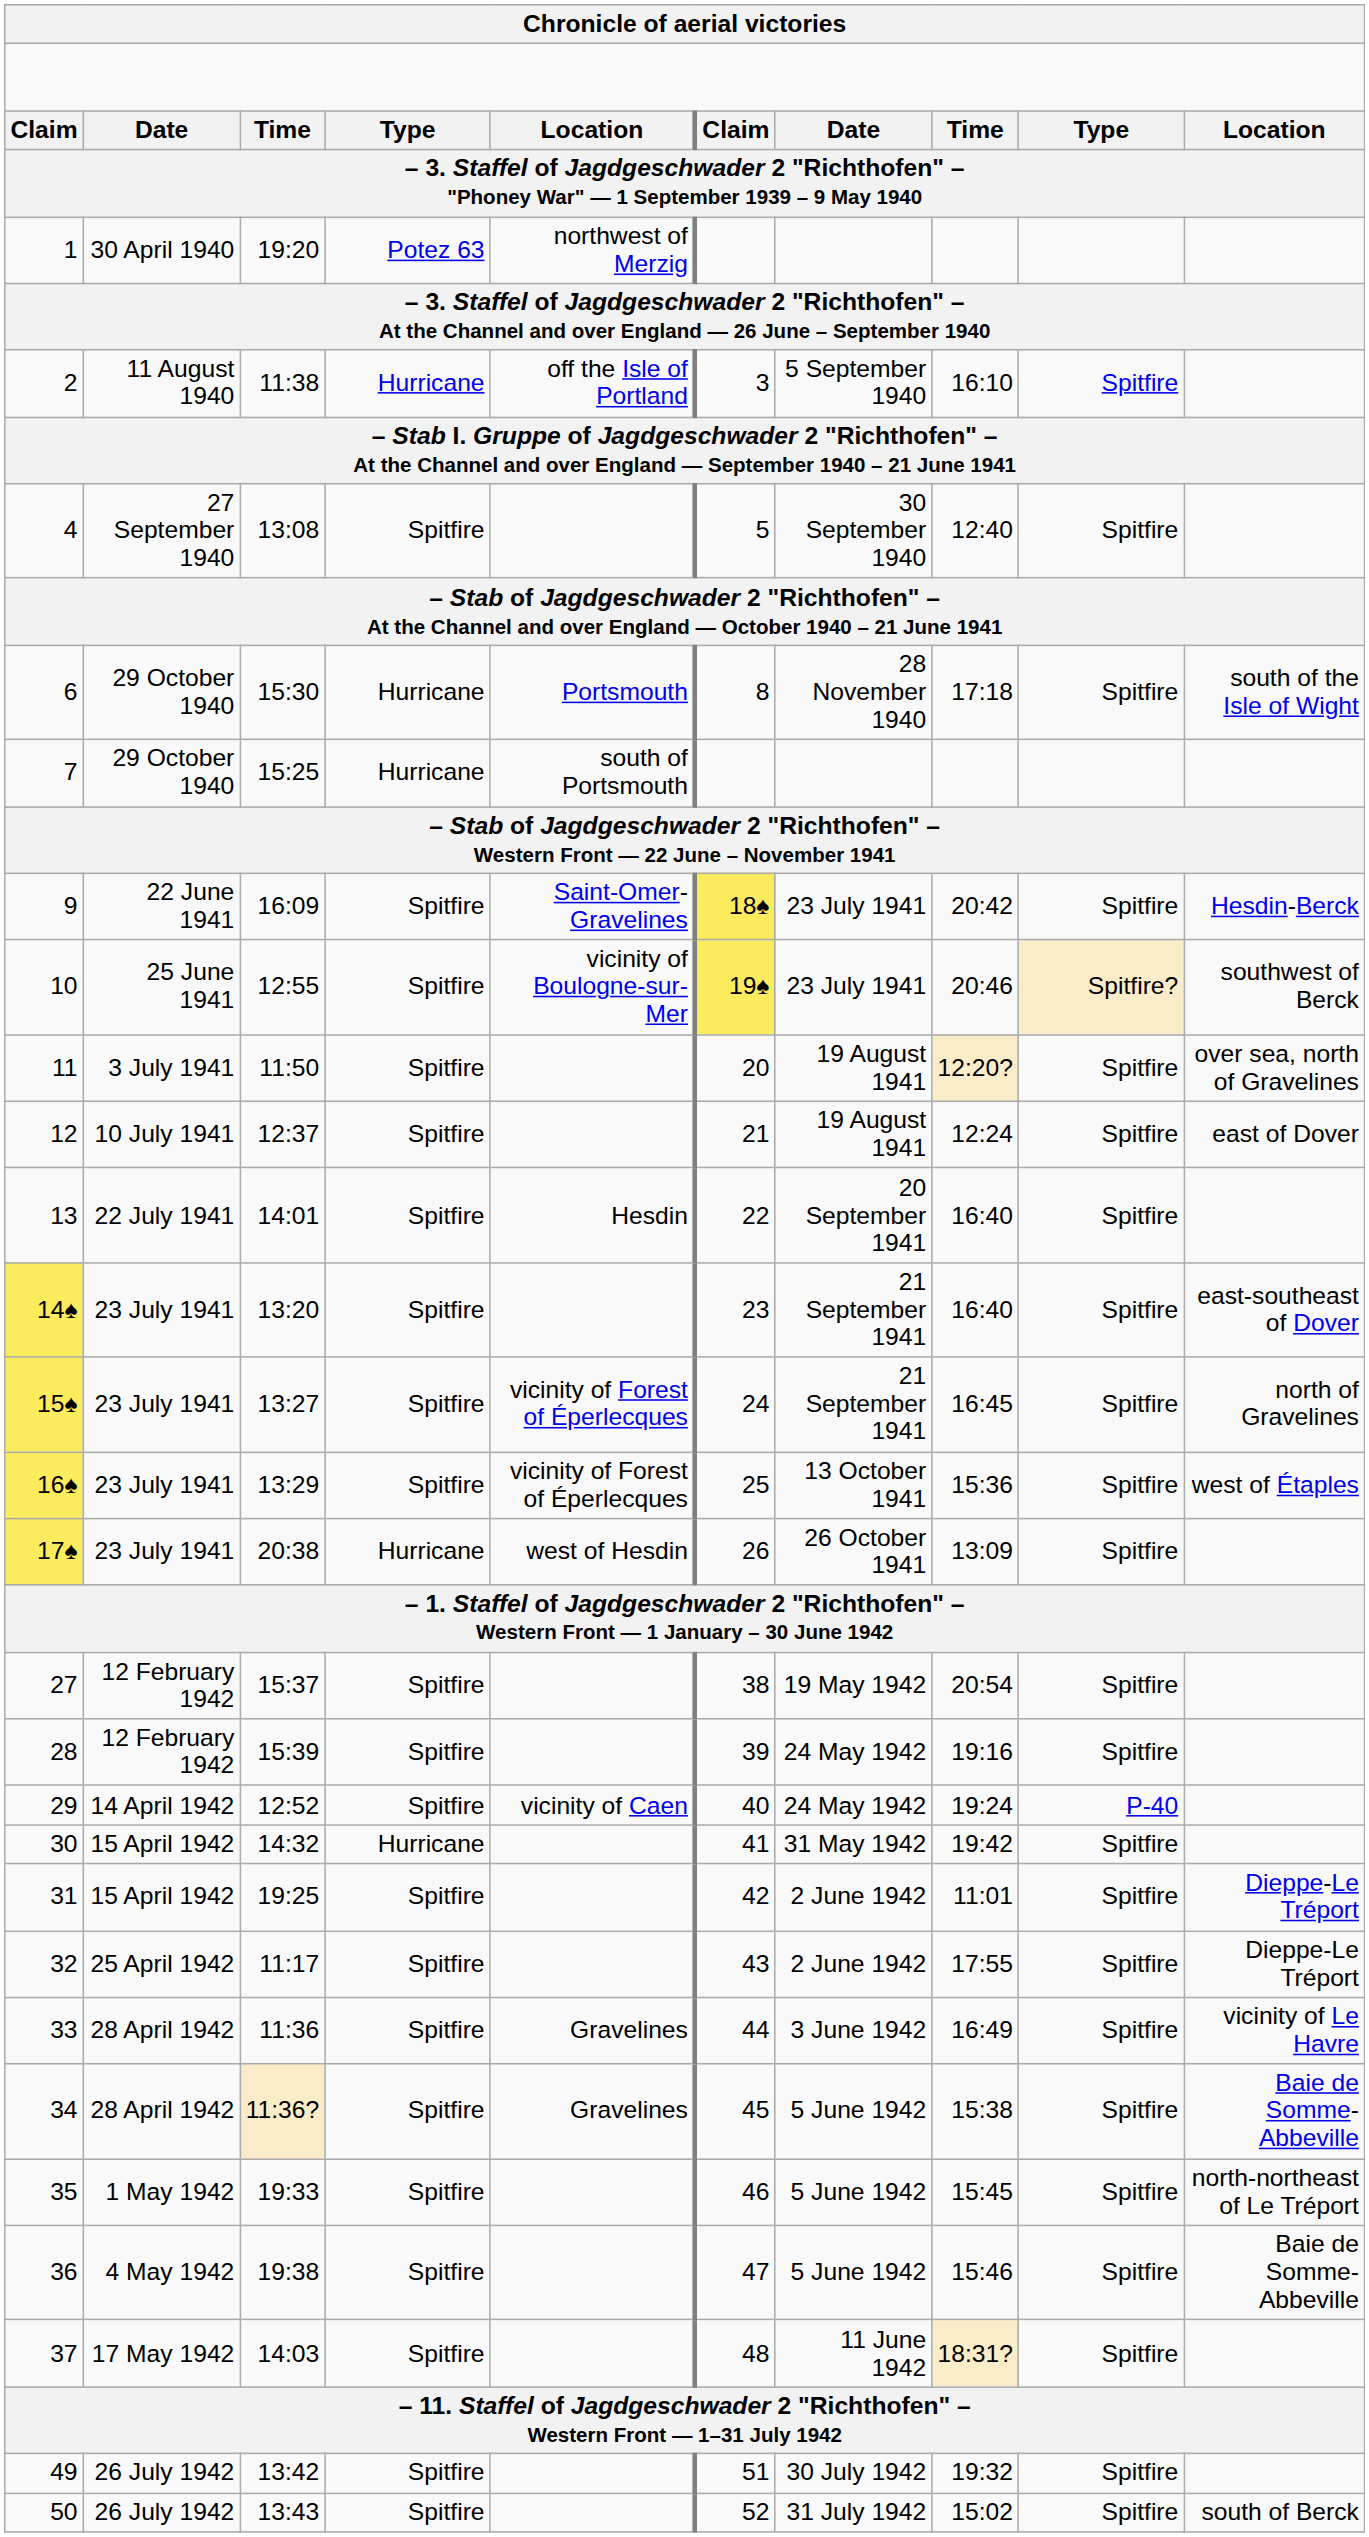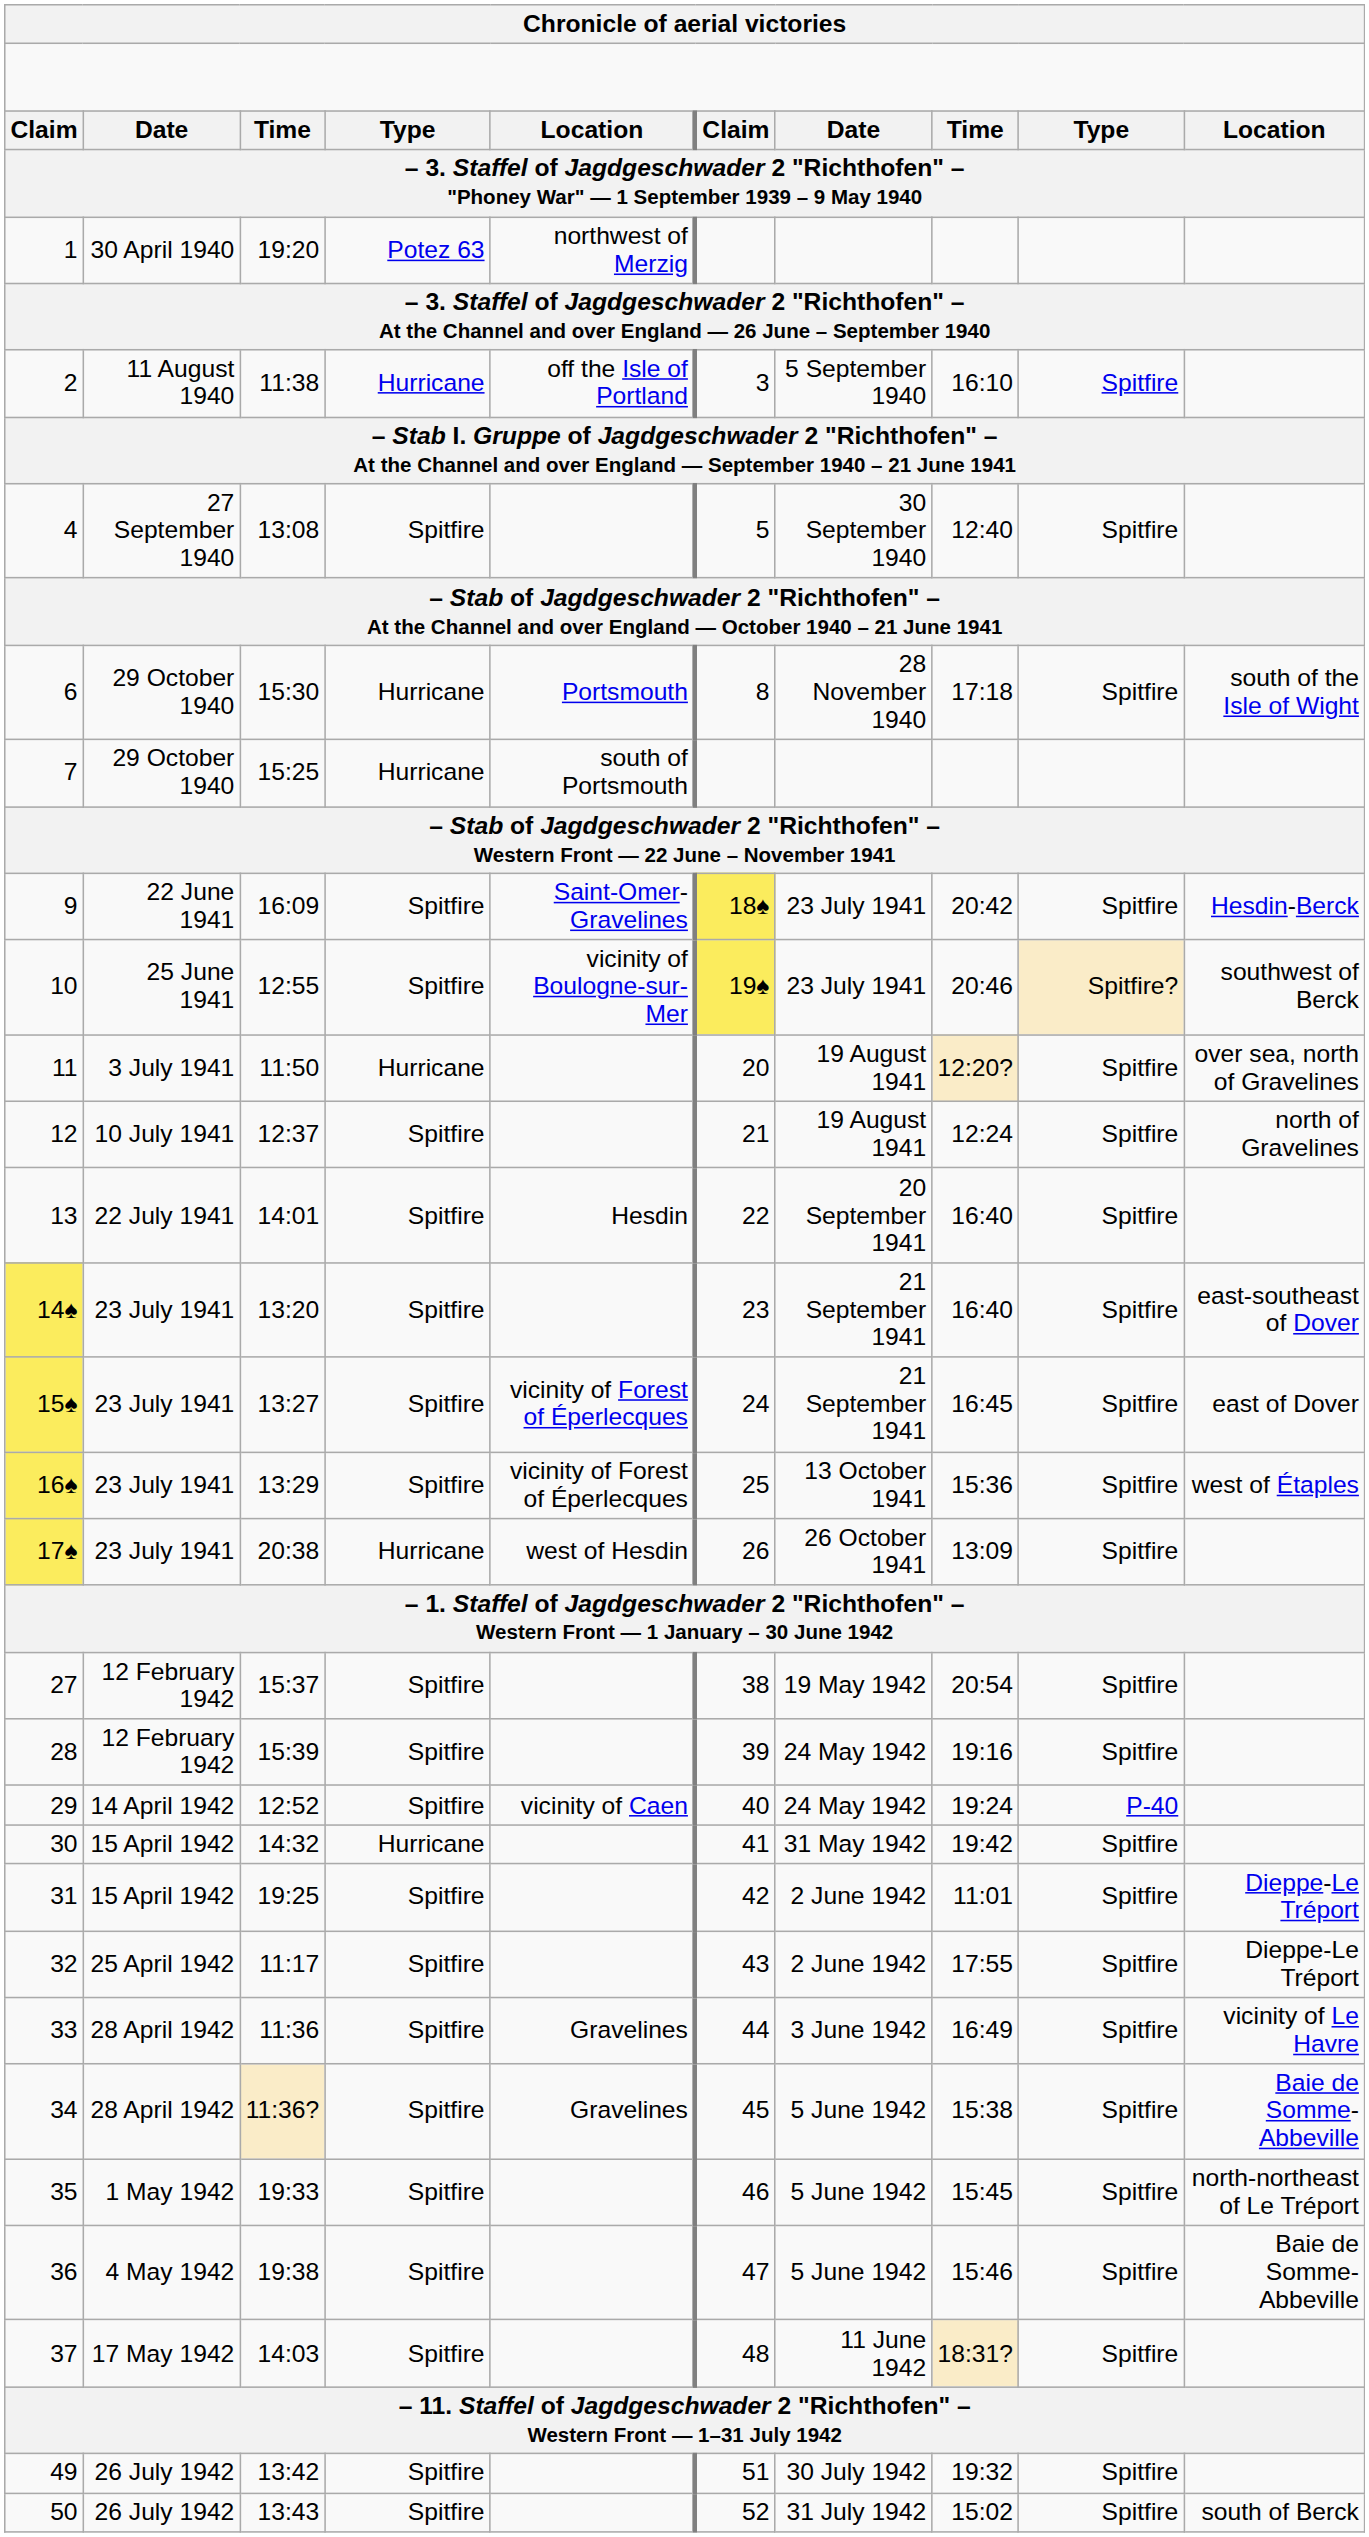11 | column 4: Spitfire -> Hurricane
12 | column 10: east of Dover -> north of Gravelines
15♠ | column 10: north of Gravelines -> east of Dover
